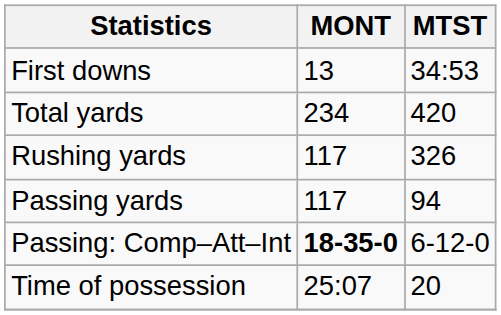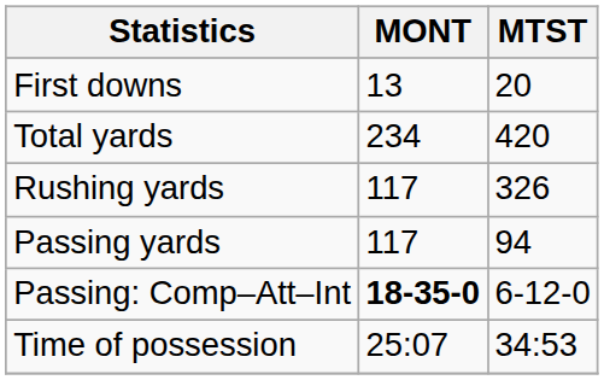First downs | MTST: 34:53 -> 20
Time of possession | MTST: 20 -> 34:53
